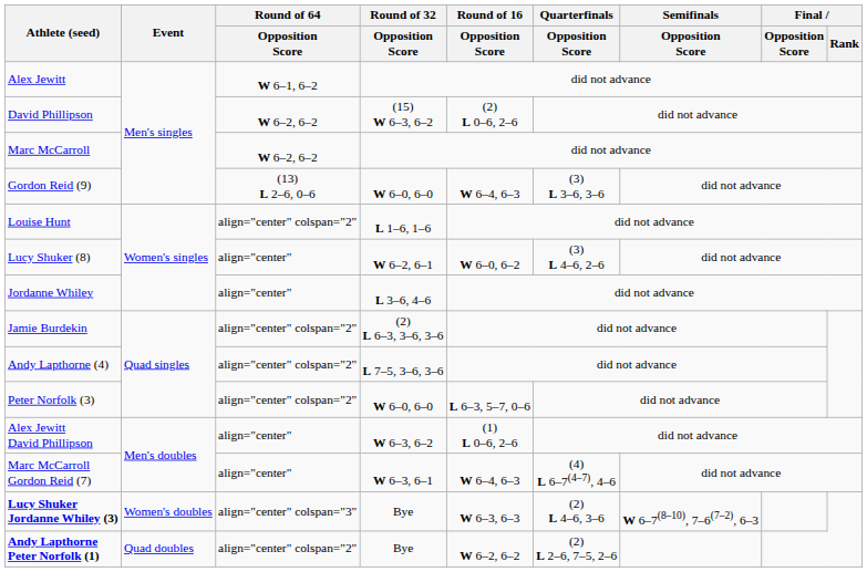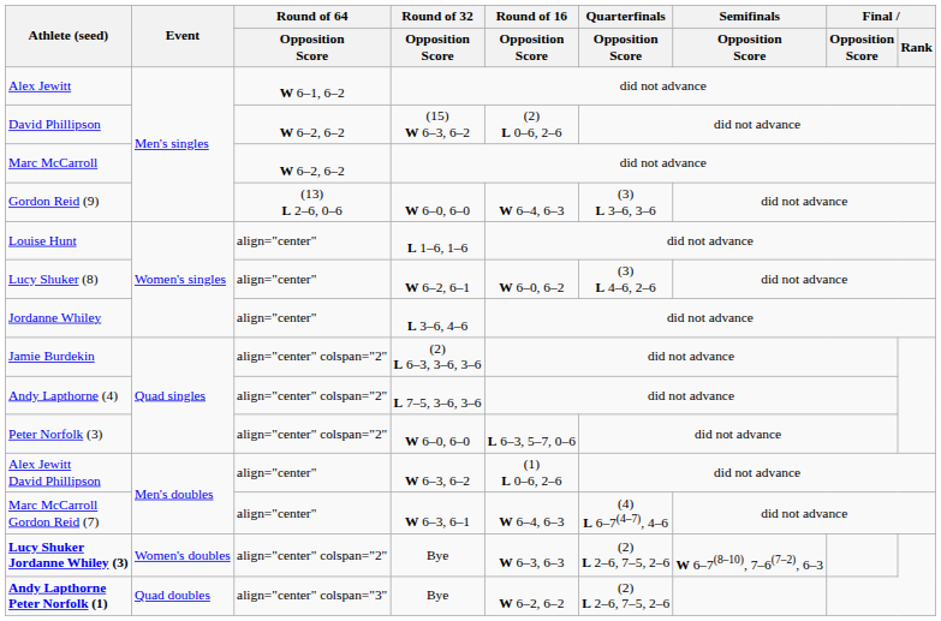Louise Hunt | Round of 64 / Opposition Score: align="center" colspan="2" -> align="center"
Lucy Shuker Jordanne Whiley (3) | Round of 64 / Opposition Score: align="center" colspan="3" -> align="center" colspan="2"
Lucy Shuker Jordanne Whiley (3) | Quarterfinals / Opposition Score: (2) L 4–6, 3–6 -> (2) L 2–6, 7–5, 2–6
Andy Lapthorne Peter Norfolk (1) | Round of 64 / Opposition Score: align="center" colspan="2" -> align="center" colspan="3"
